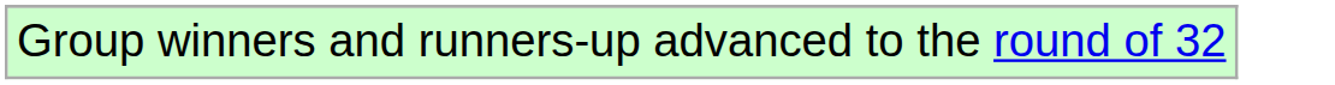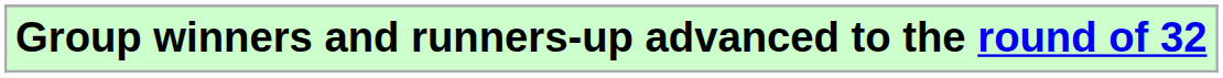row 1 | column 1: normal -> bold
